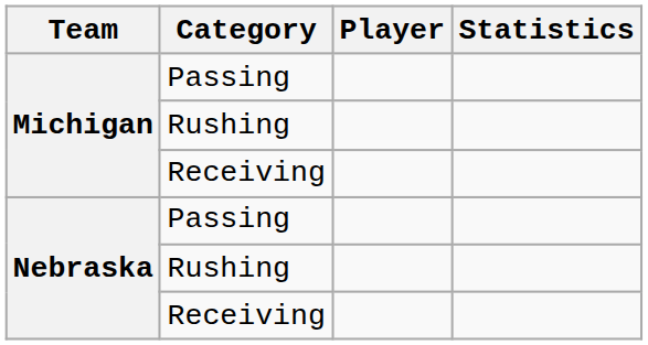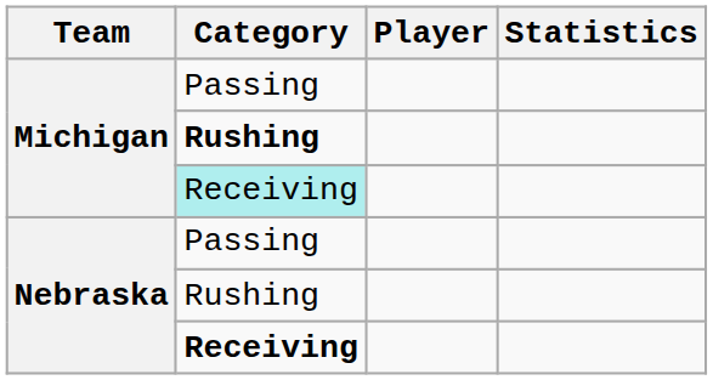Michigan / Rushing | Category: normal -> bold
Michigan / Receiving | Category: no background -> paleturquoise background
Nebraska / Receiving | Category: normal -> bold
